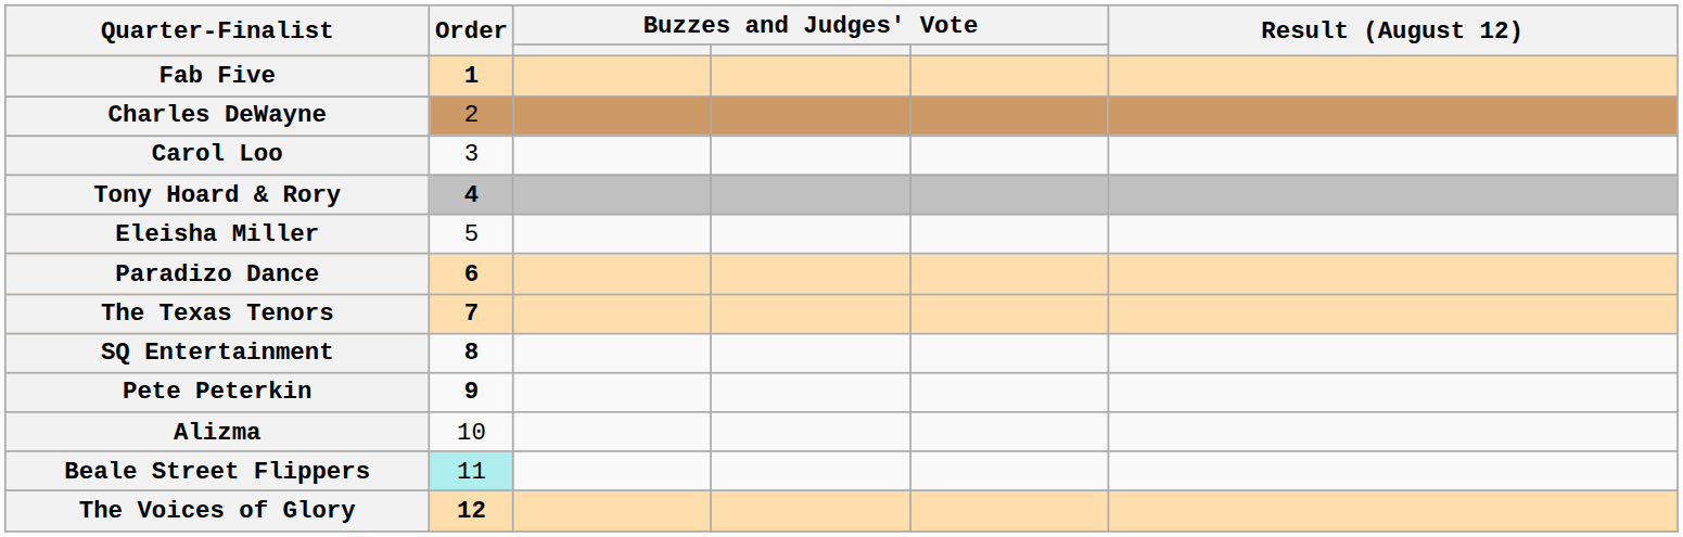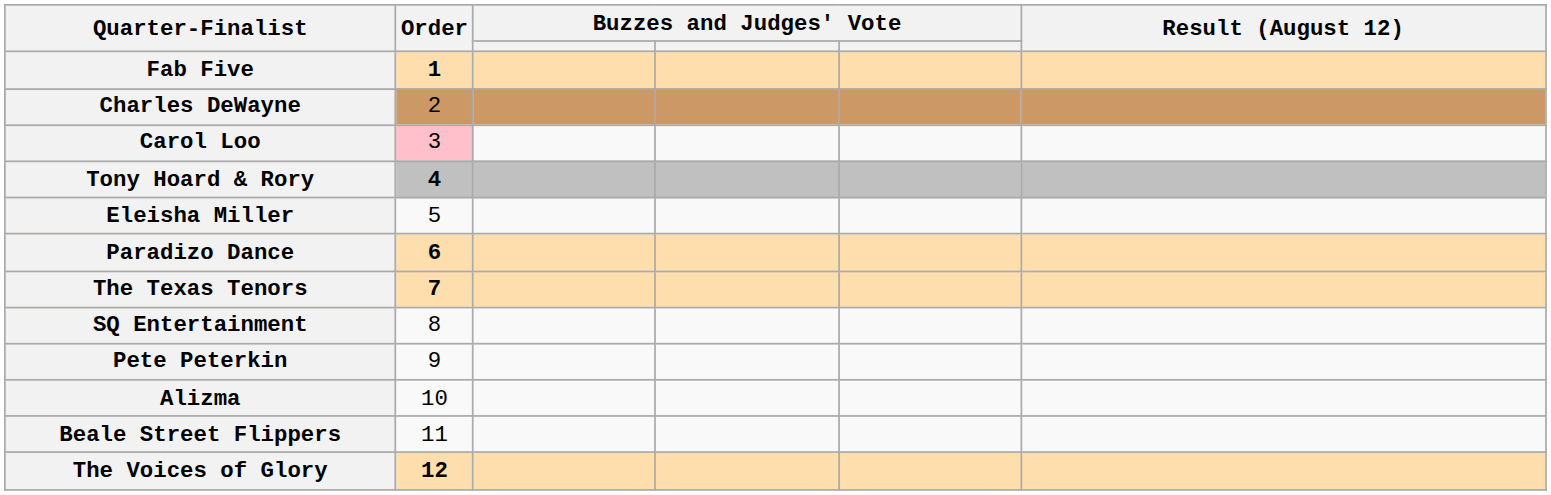Carol Loo | Order: no background -> pink background
SQ Entertainment | Order: bold -> normal
Pete Peterkin | Order: bold -> normal
Beale Street Flippers | Order: paleturquoise background -> no background
